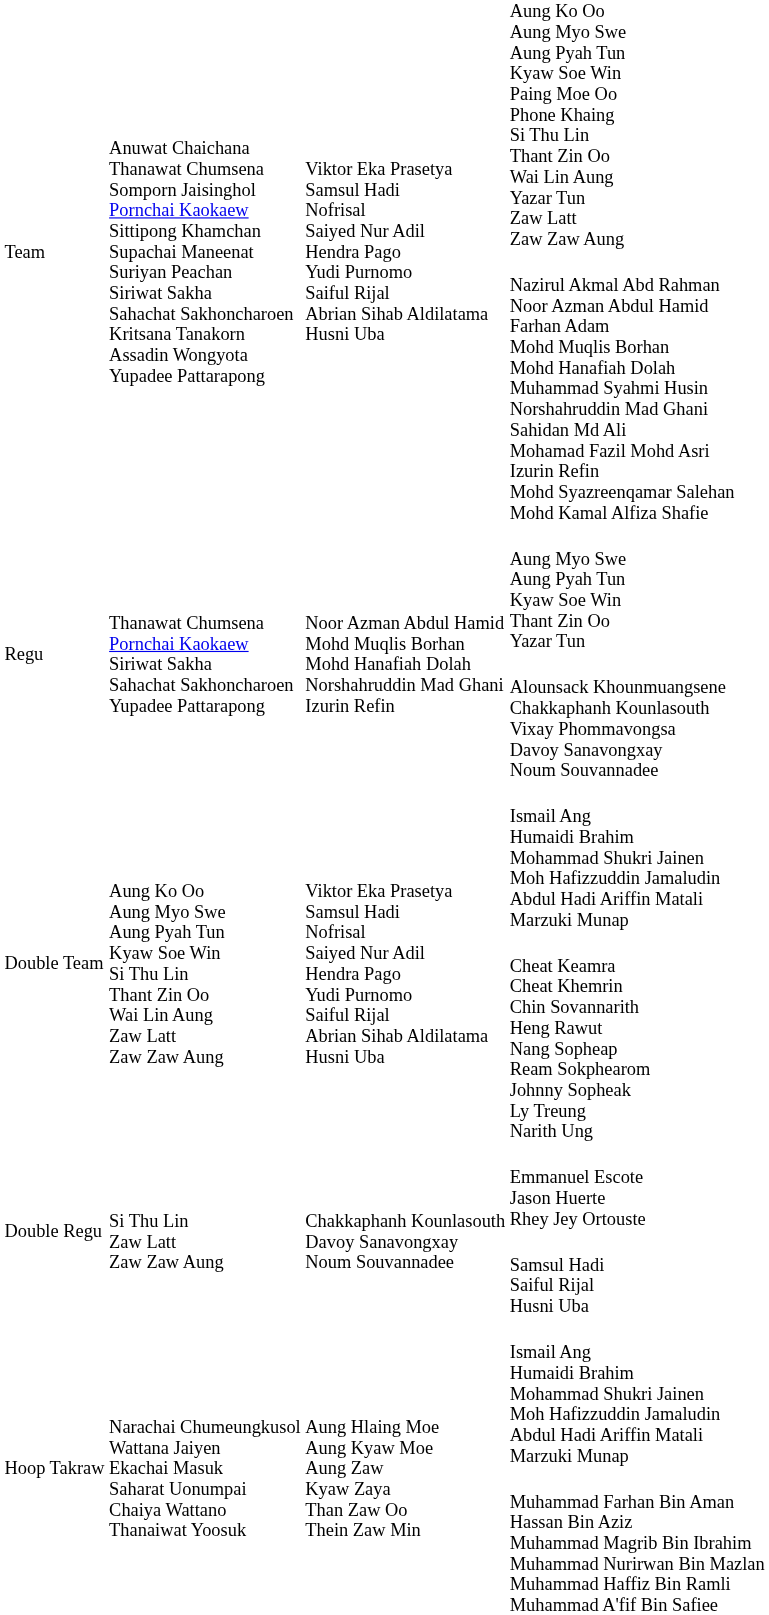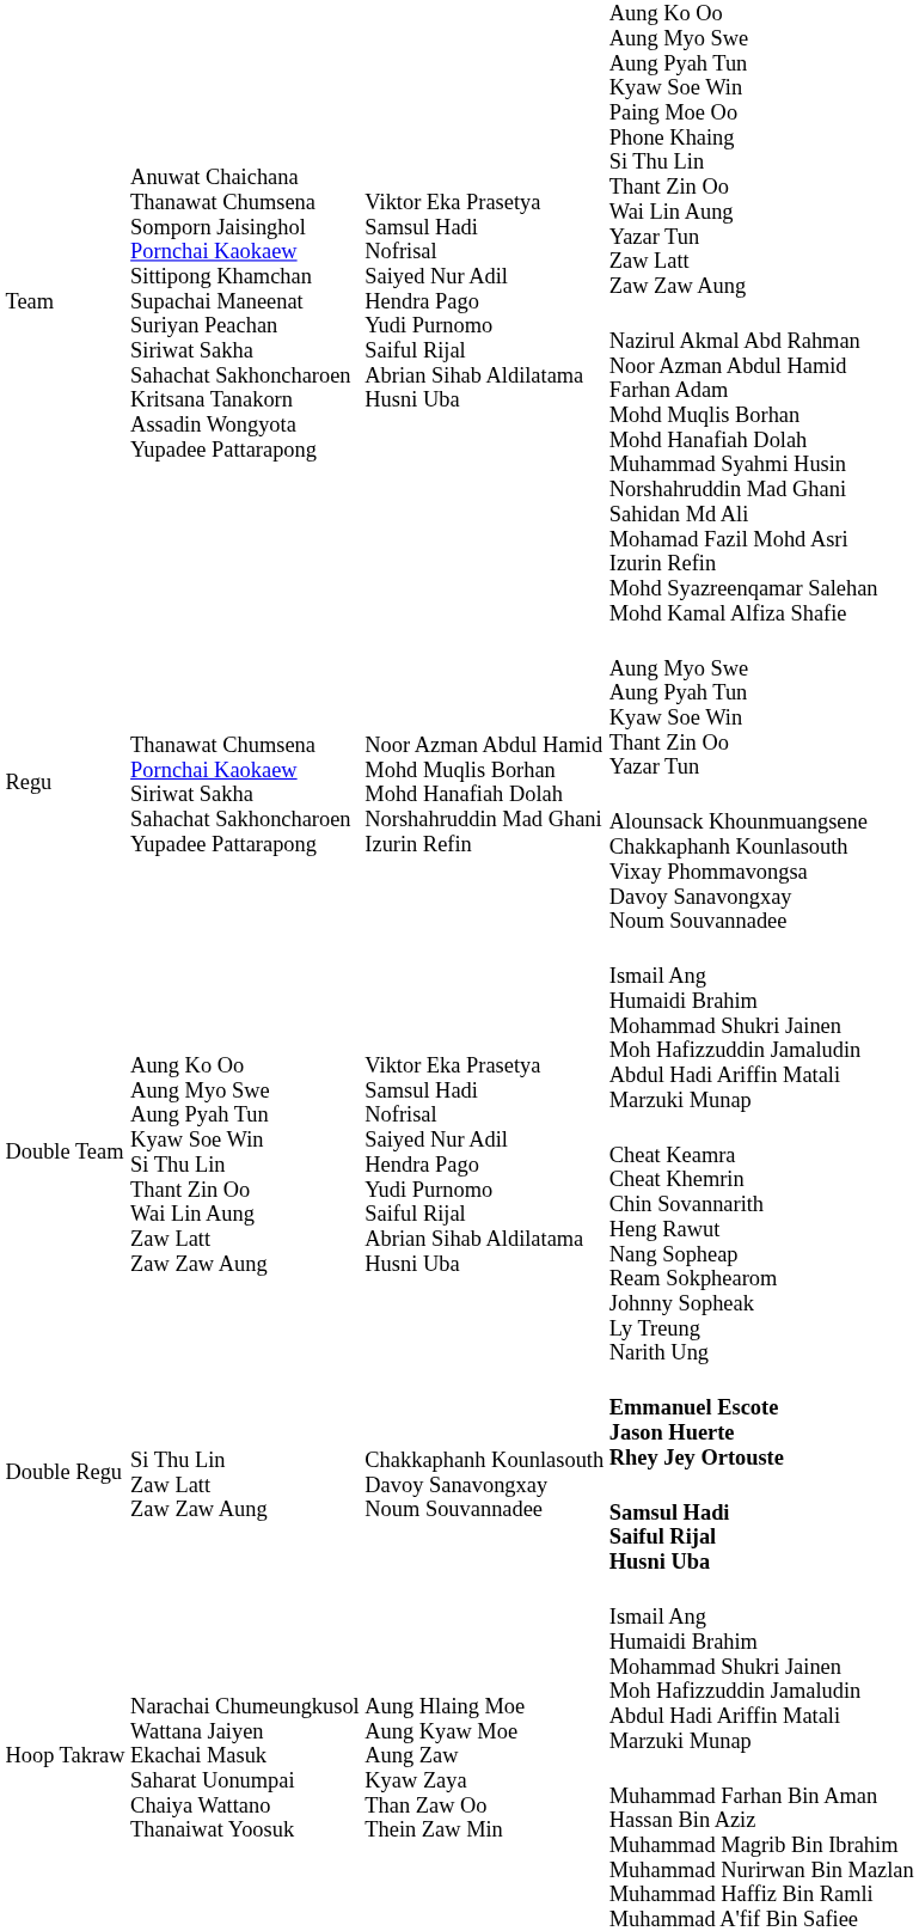Emmanuel Escote Jason Huerte Rhey Jey Ortouste | column 4: normal -> bold
Samsul Hadi Saiful Rijal Husni Uba | column 4: normal -> bold
